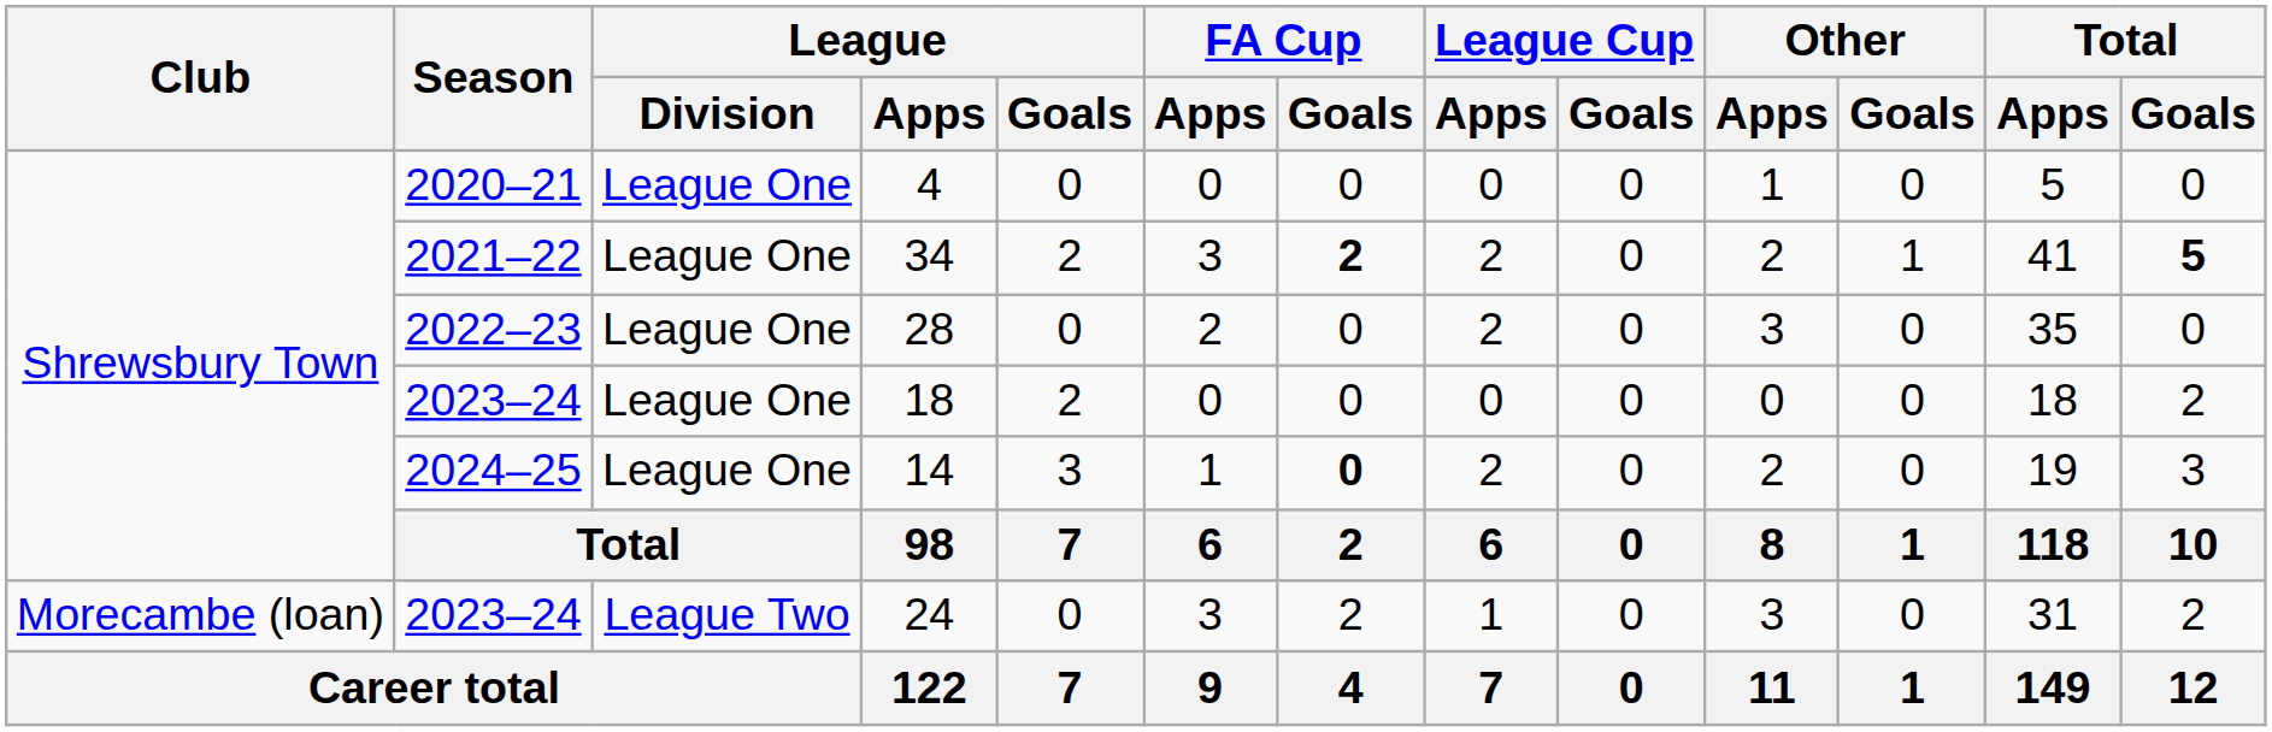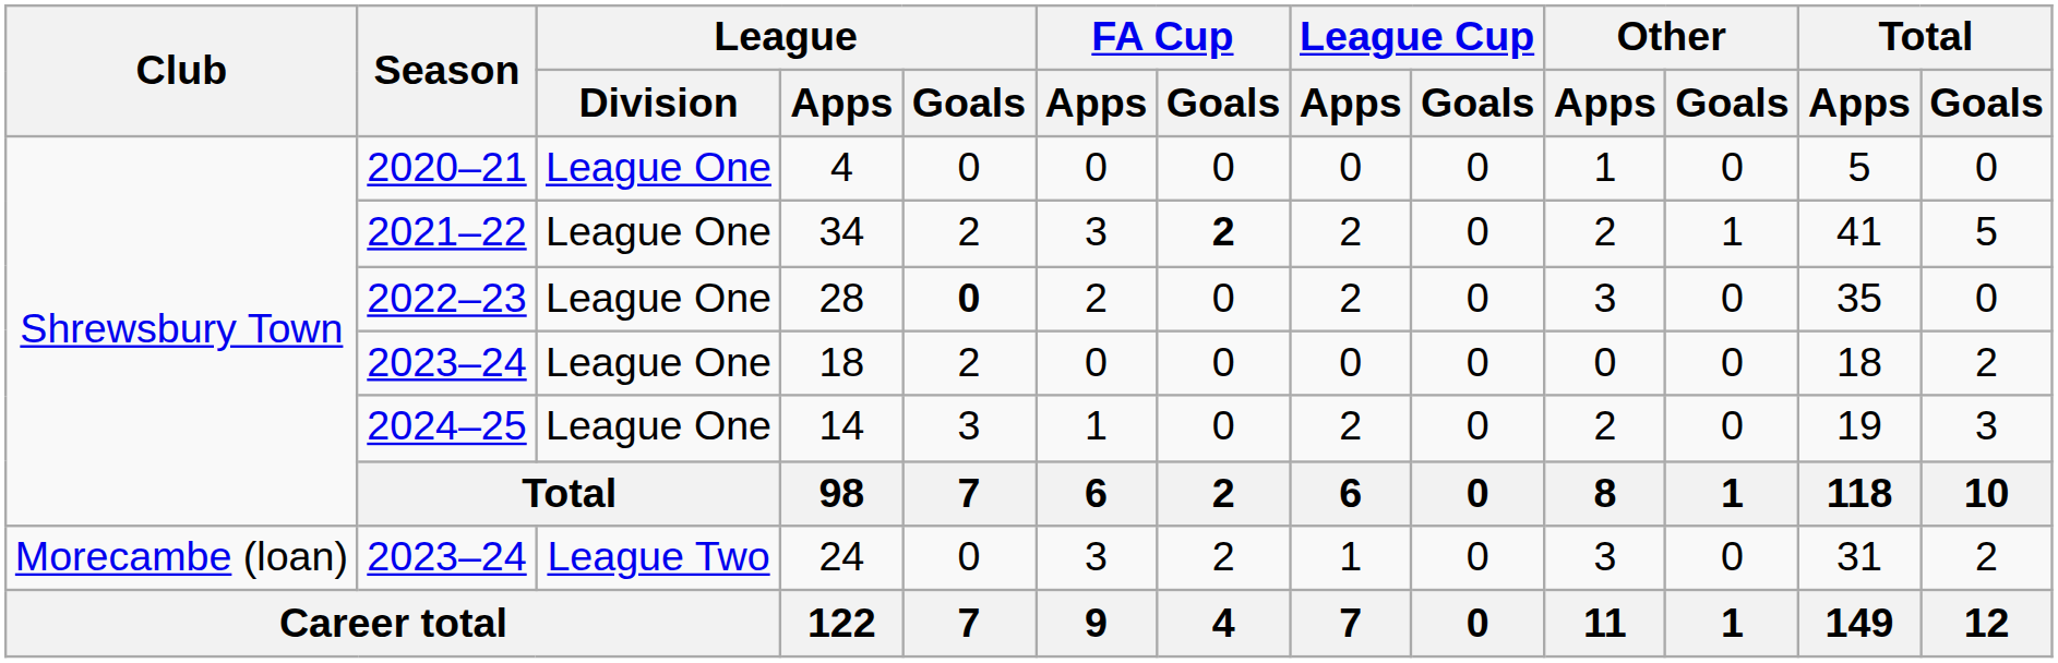34 | Total / Goals: bold -> normal
28 | League / Goals: normal -> bold
14 | FA Cup / Goals: bold -> normal
